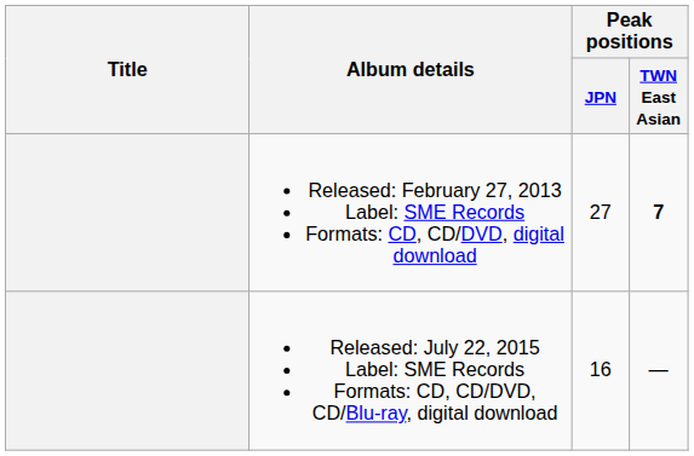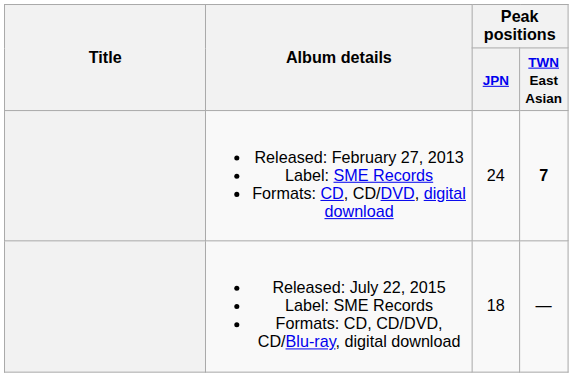row 3 | Peak positions / JPN: 27 -> 24
row 4 | Peak positions / JPN: 16 -> 18
